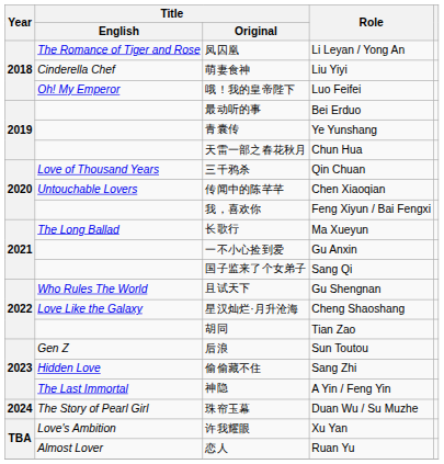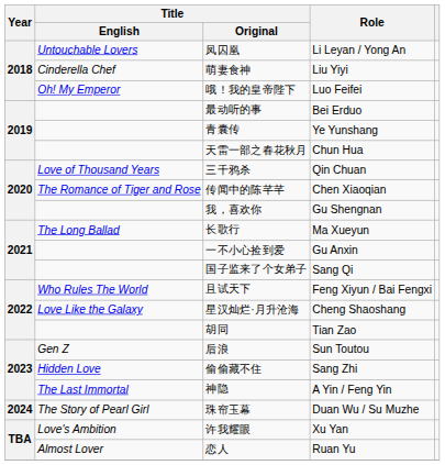凤囚凰 | Title / English: The Romance of Tiger and Rose -> Untouchable Lovers
传闻中的陈芊芊 | Title / English: Untouchable Lovers -> The Romance of Tiger and Rose
我，喜欢你 | Role: Feng Xiyun / Bai Fengxi -> Gu Shengnan
且试天下 | Role: Gu Shengnan -> Feng Xiyun / Bai Fengxi
